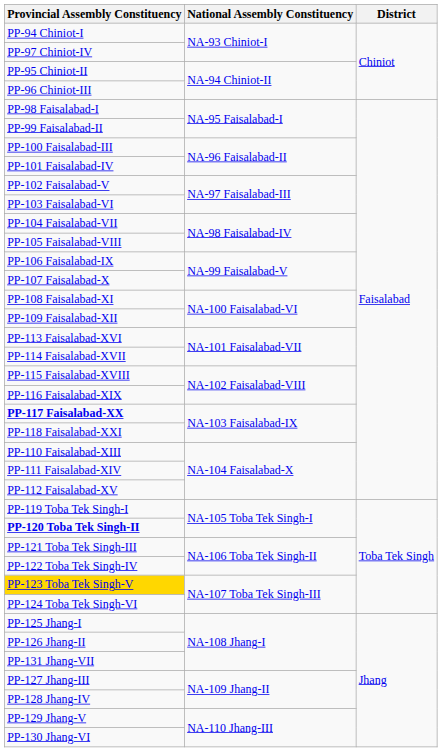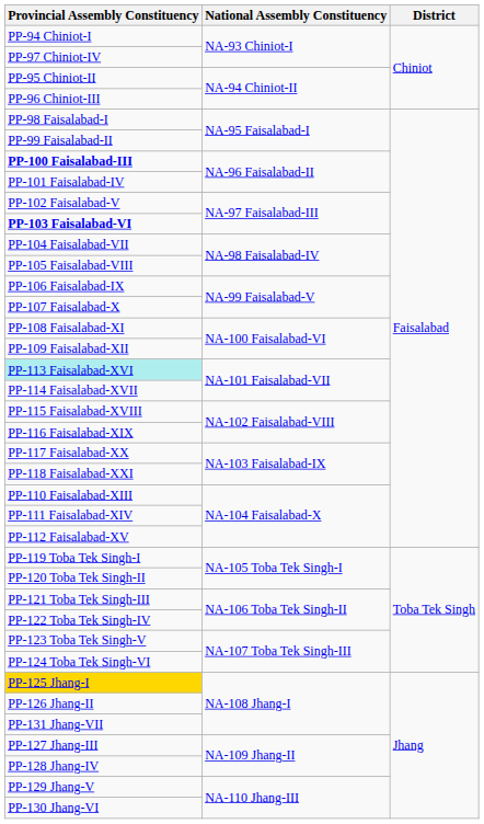PP-100 Faisalabad-III | Provincial Assembly Constituency: normal -> bold
PP-103 Faisalabad-VI | Provincial Assembly Constituency: normal -> bold
PP-113 Faisalabad-XVI | Provincial Assembly Constituency: no background -> paleturquoise background
PP-117 Faisalabad-XX | Provincial Assembly Constituency: bold -> normal
PP-120 Toba Tek Singh-II | Provincial Assembly Constituency: bold -> normal
PP-123 Toba Tek Singh-V | Provincial Assembly Constituency: gold background -> no background
PP-125 Jhang-I | Provincial Assembly Constituency: no background -> gold background
